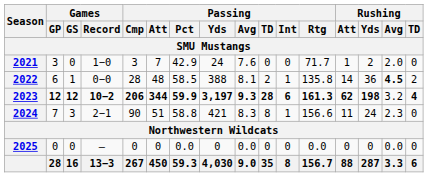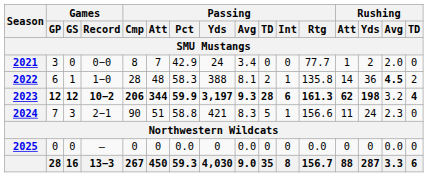2021 | Games / Record / SMU Mustangs: 1−0 -> 0−0
2021 | Passing / Cmp / SMU Mustangs: 3 -> 8
2021 | Passing / Avg / SMU Mustangs: 7.6 -> 3.4
2021 | Passing / Rtg / SMU Mustangs: 71.7 -> 77.7
2022 | Games / Record / SMU Mustangs: 0−0 -> 1−0
2022 | Passing / Pct / SMU Mustangs: 58.5 -> 58.3
2024 | Passing / TD / SMU Mustangs: 8 -> 5
